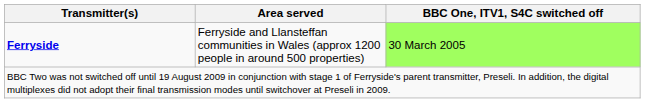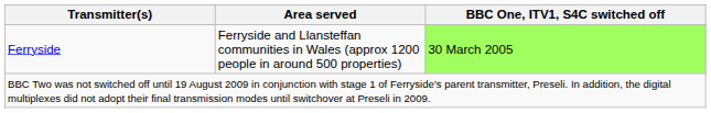Ferryside | Transmitter(s): bold -> normal
